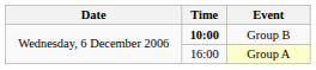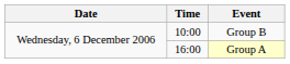Group B | Time: bold -> normal
